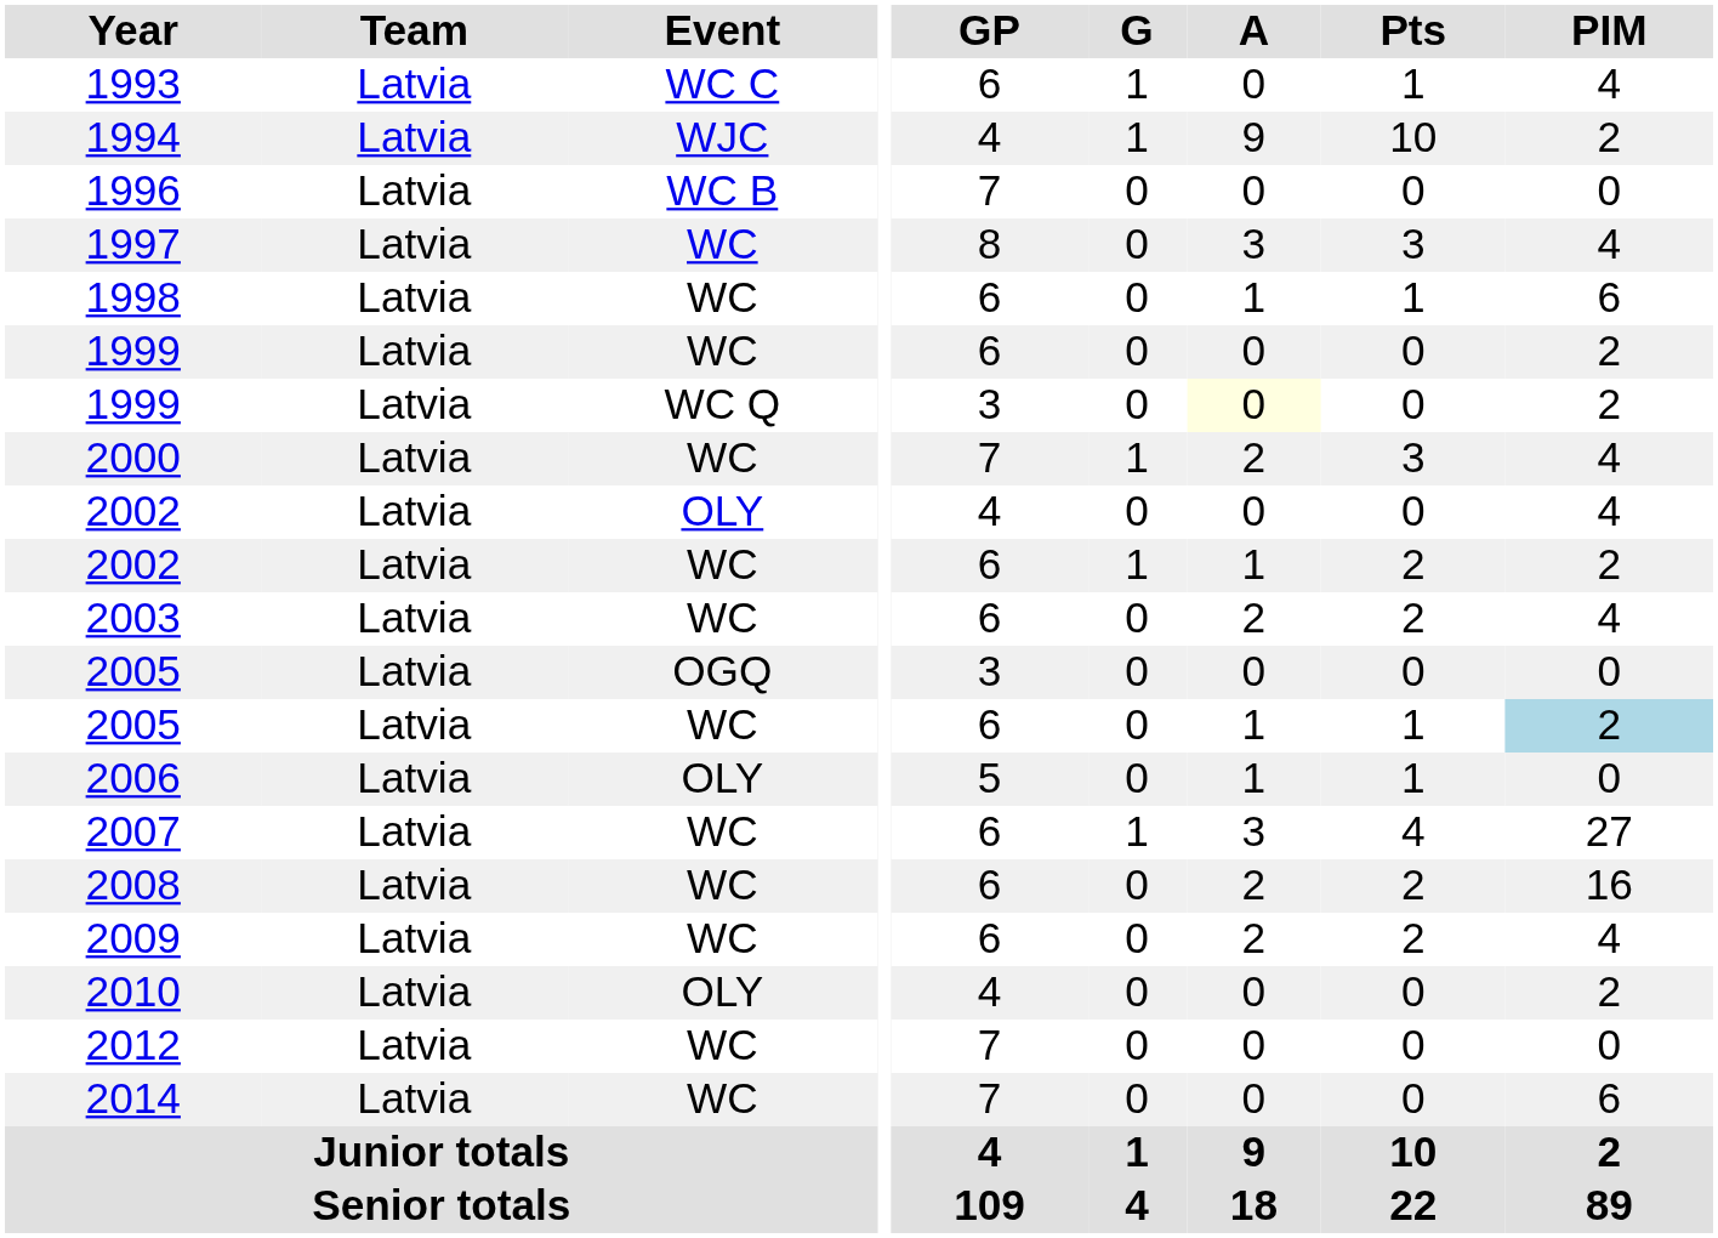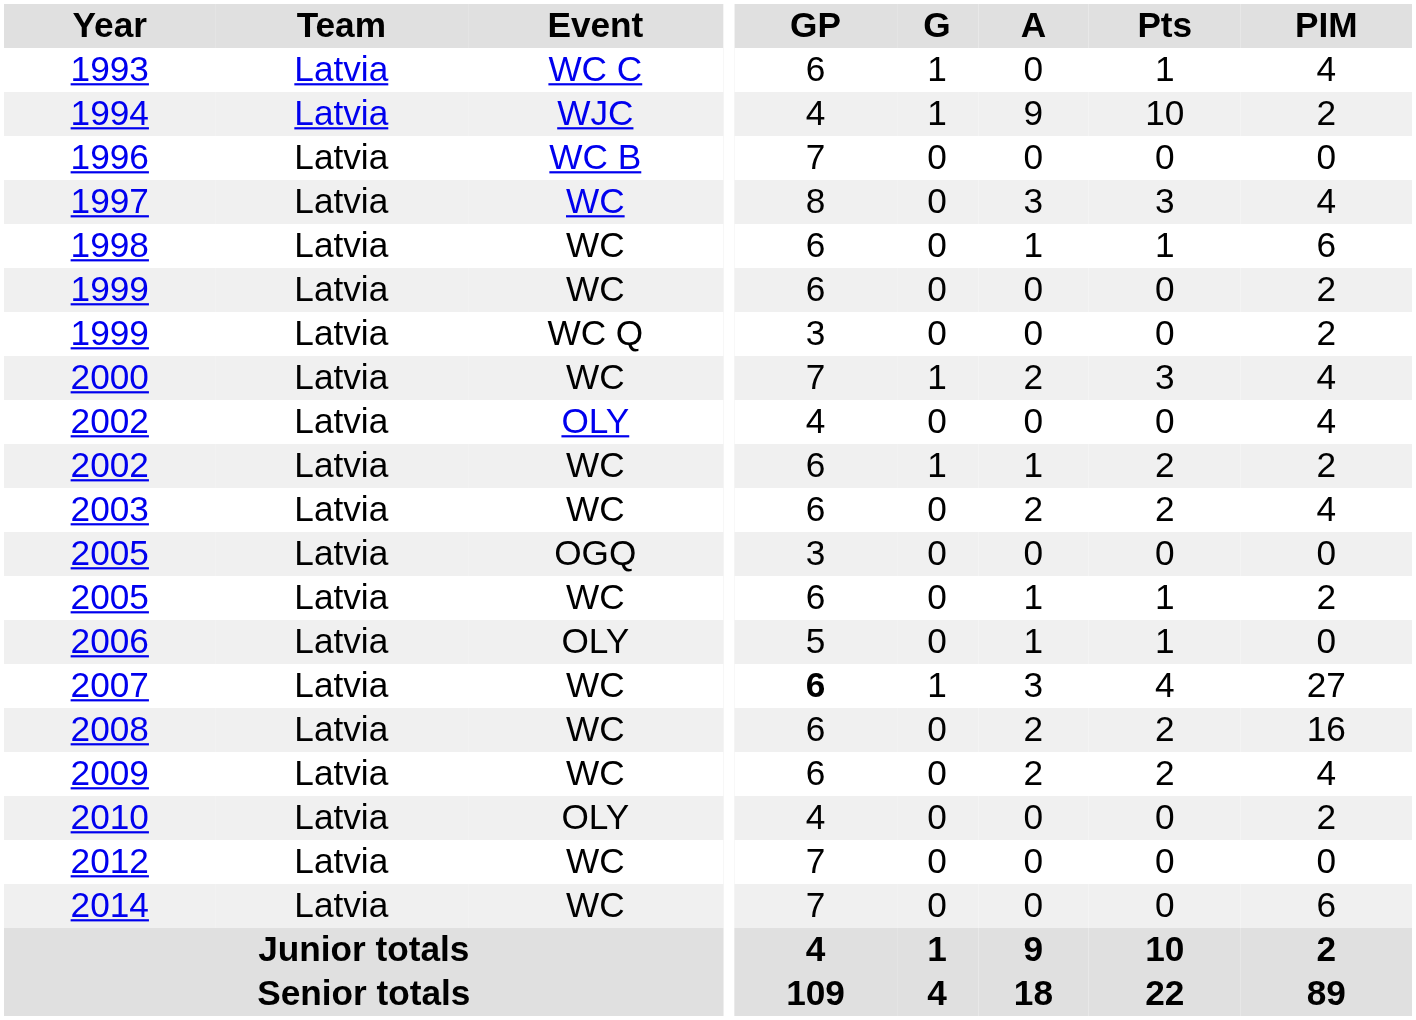1999 / WC Q | A: lightyellow background -> no background
2005 / WC | PIM: lightblue background -> no background
2007 | GP: normal -> bold
